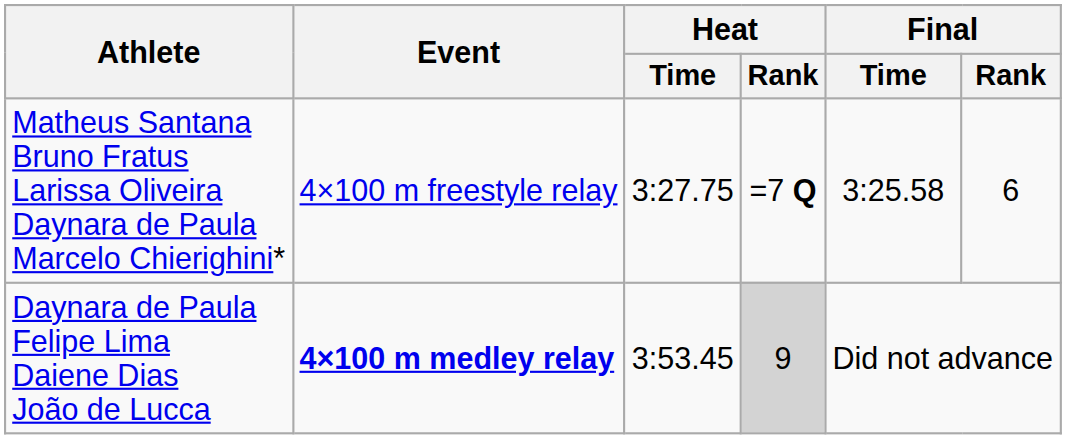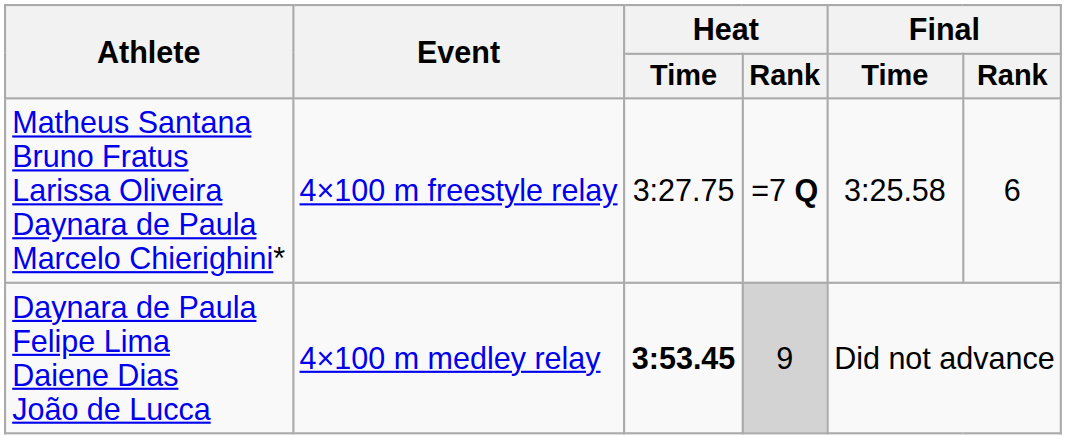Daynara de Paula Felipe Lima Daiene Dias João de Lucca | Event: bold -> normal
Daynara de Paula Felipe Lima Daiene Dias João de Lucca | Heat / Time: normal -> bold
